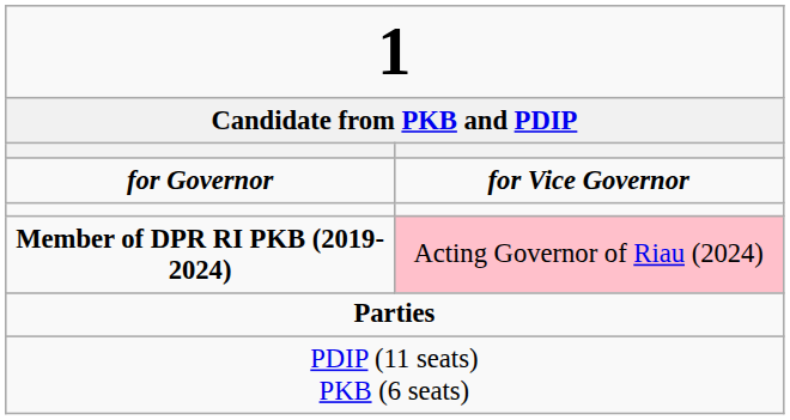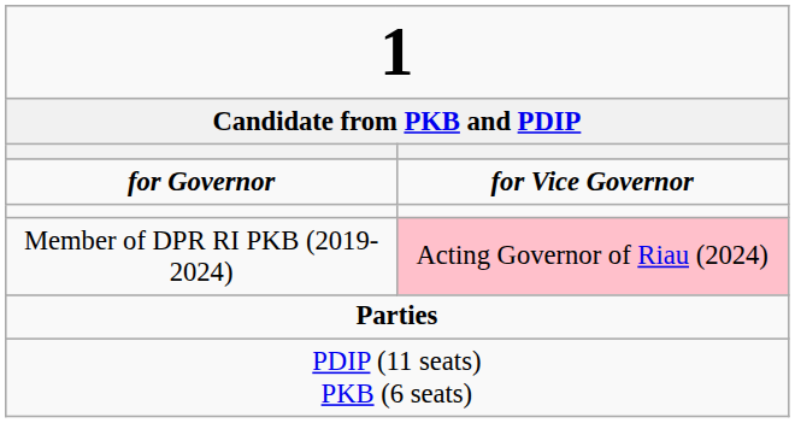row 6 | column 1: bold -> normal
